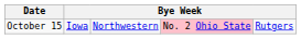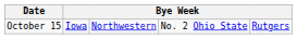October 15 | column 4: pink background -> no background
